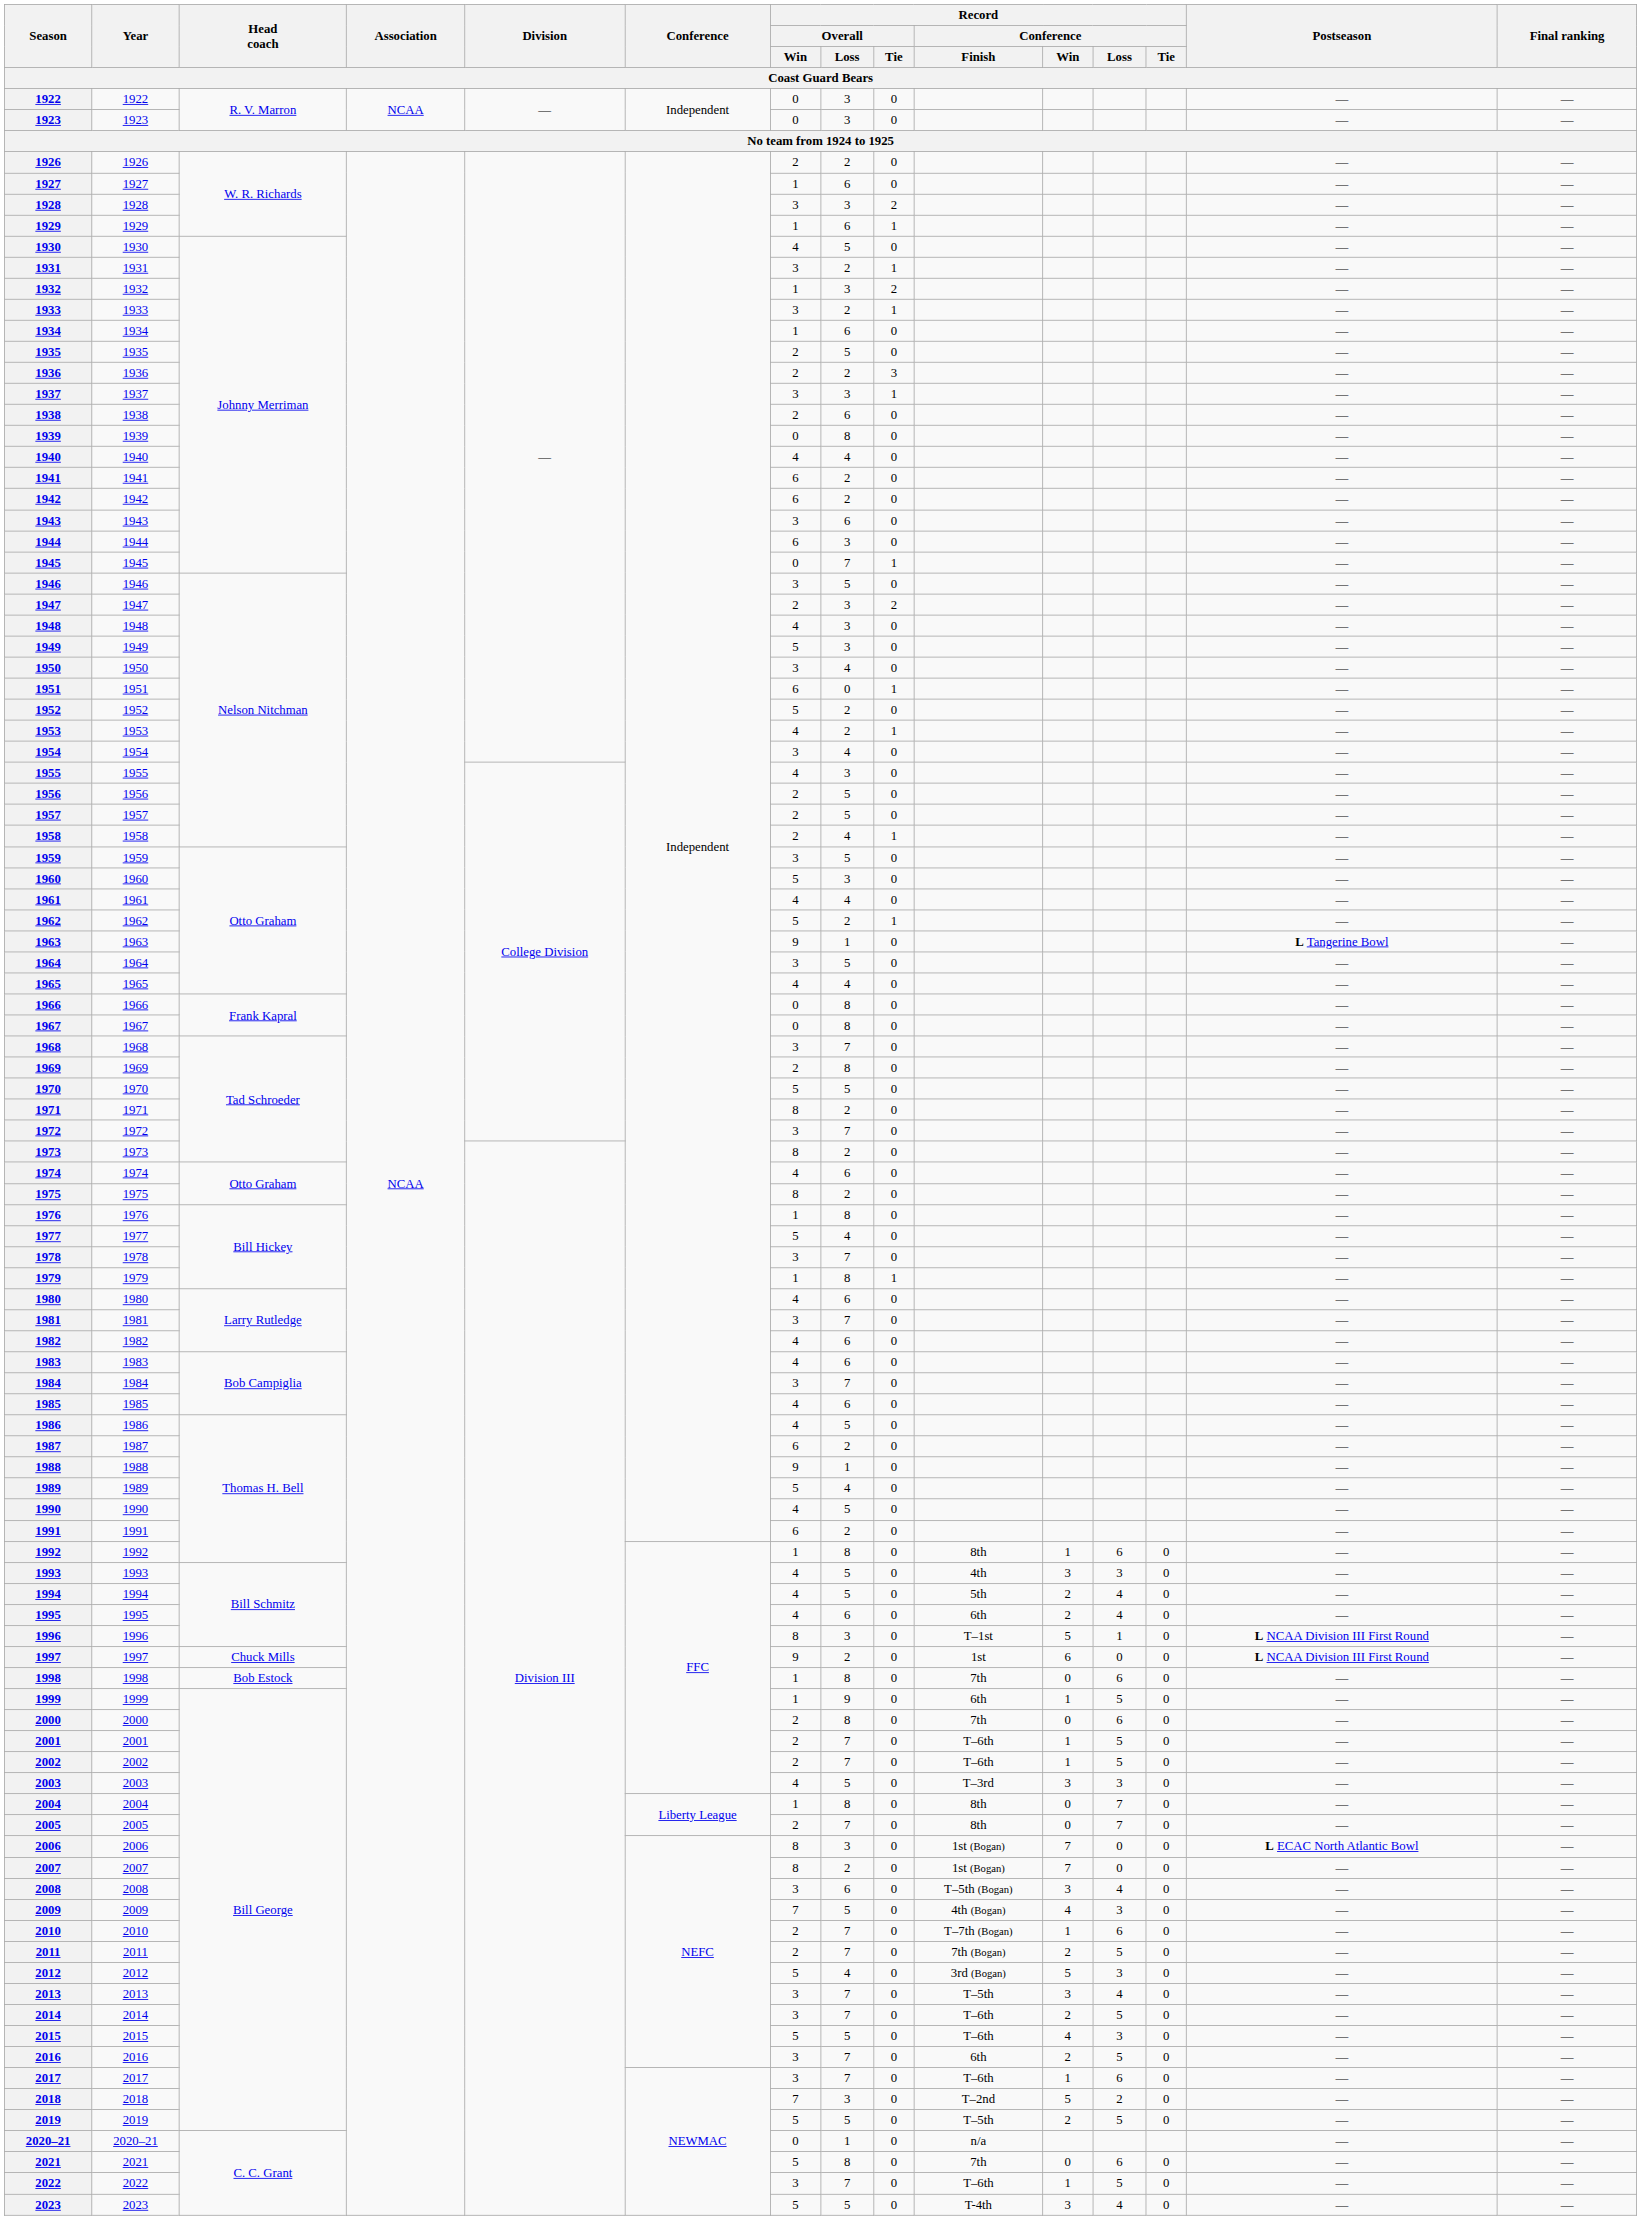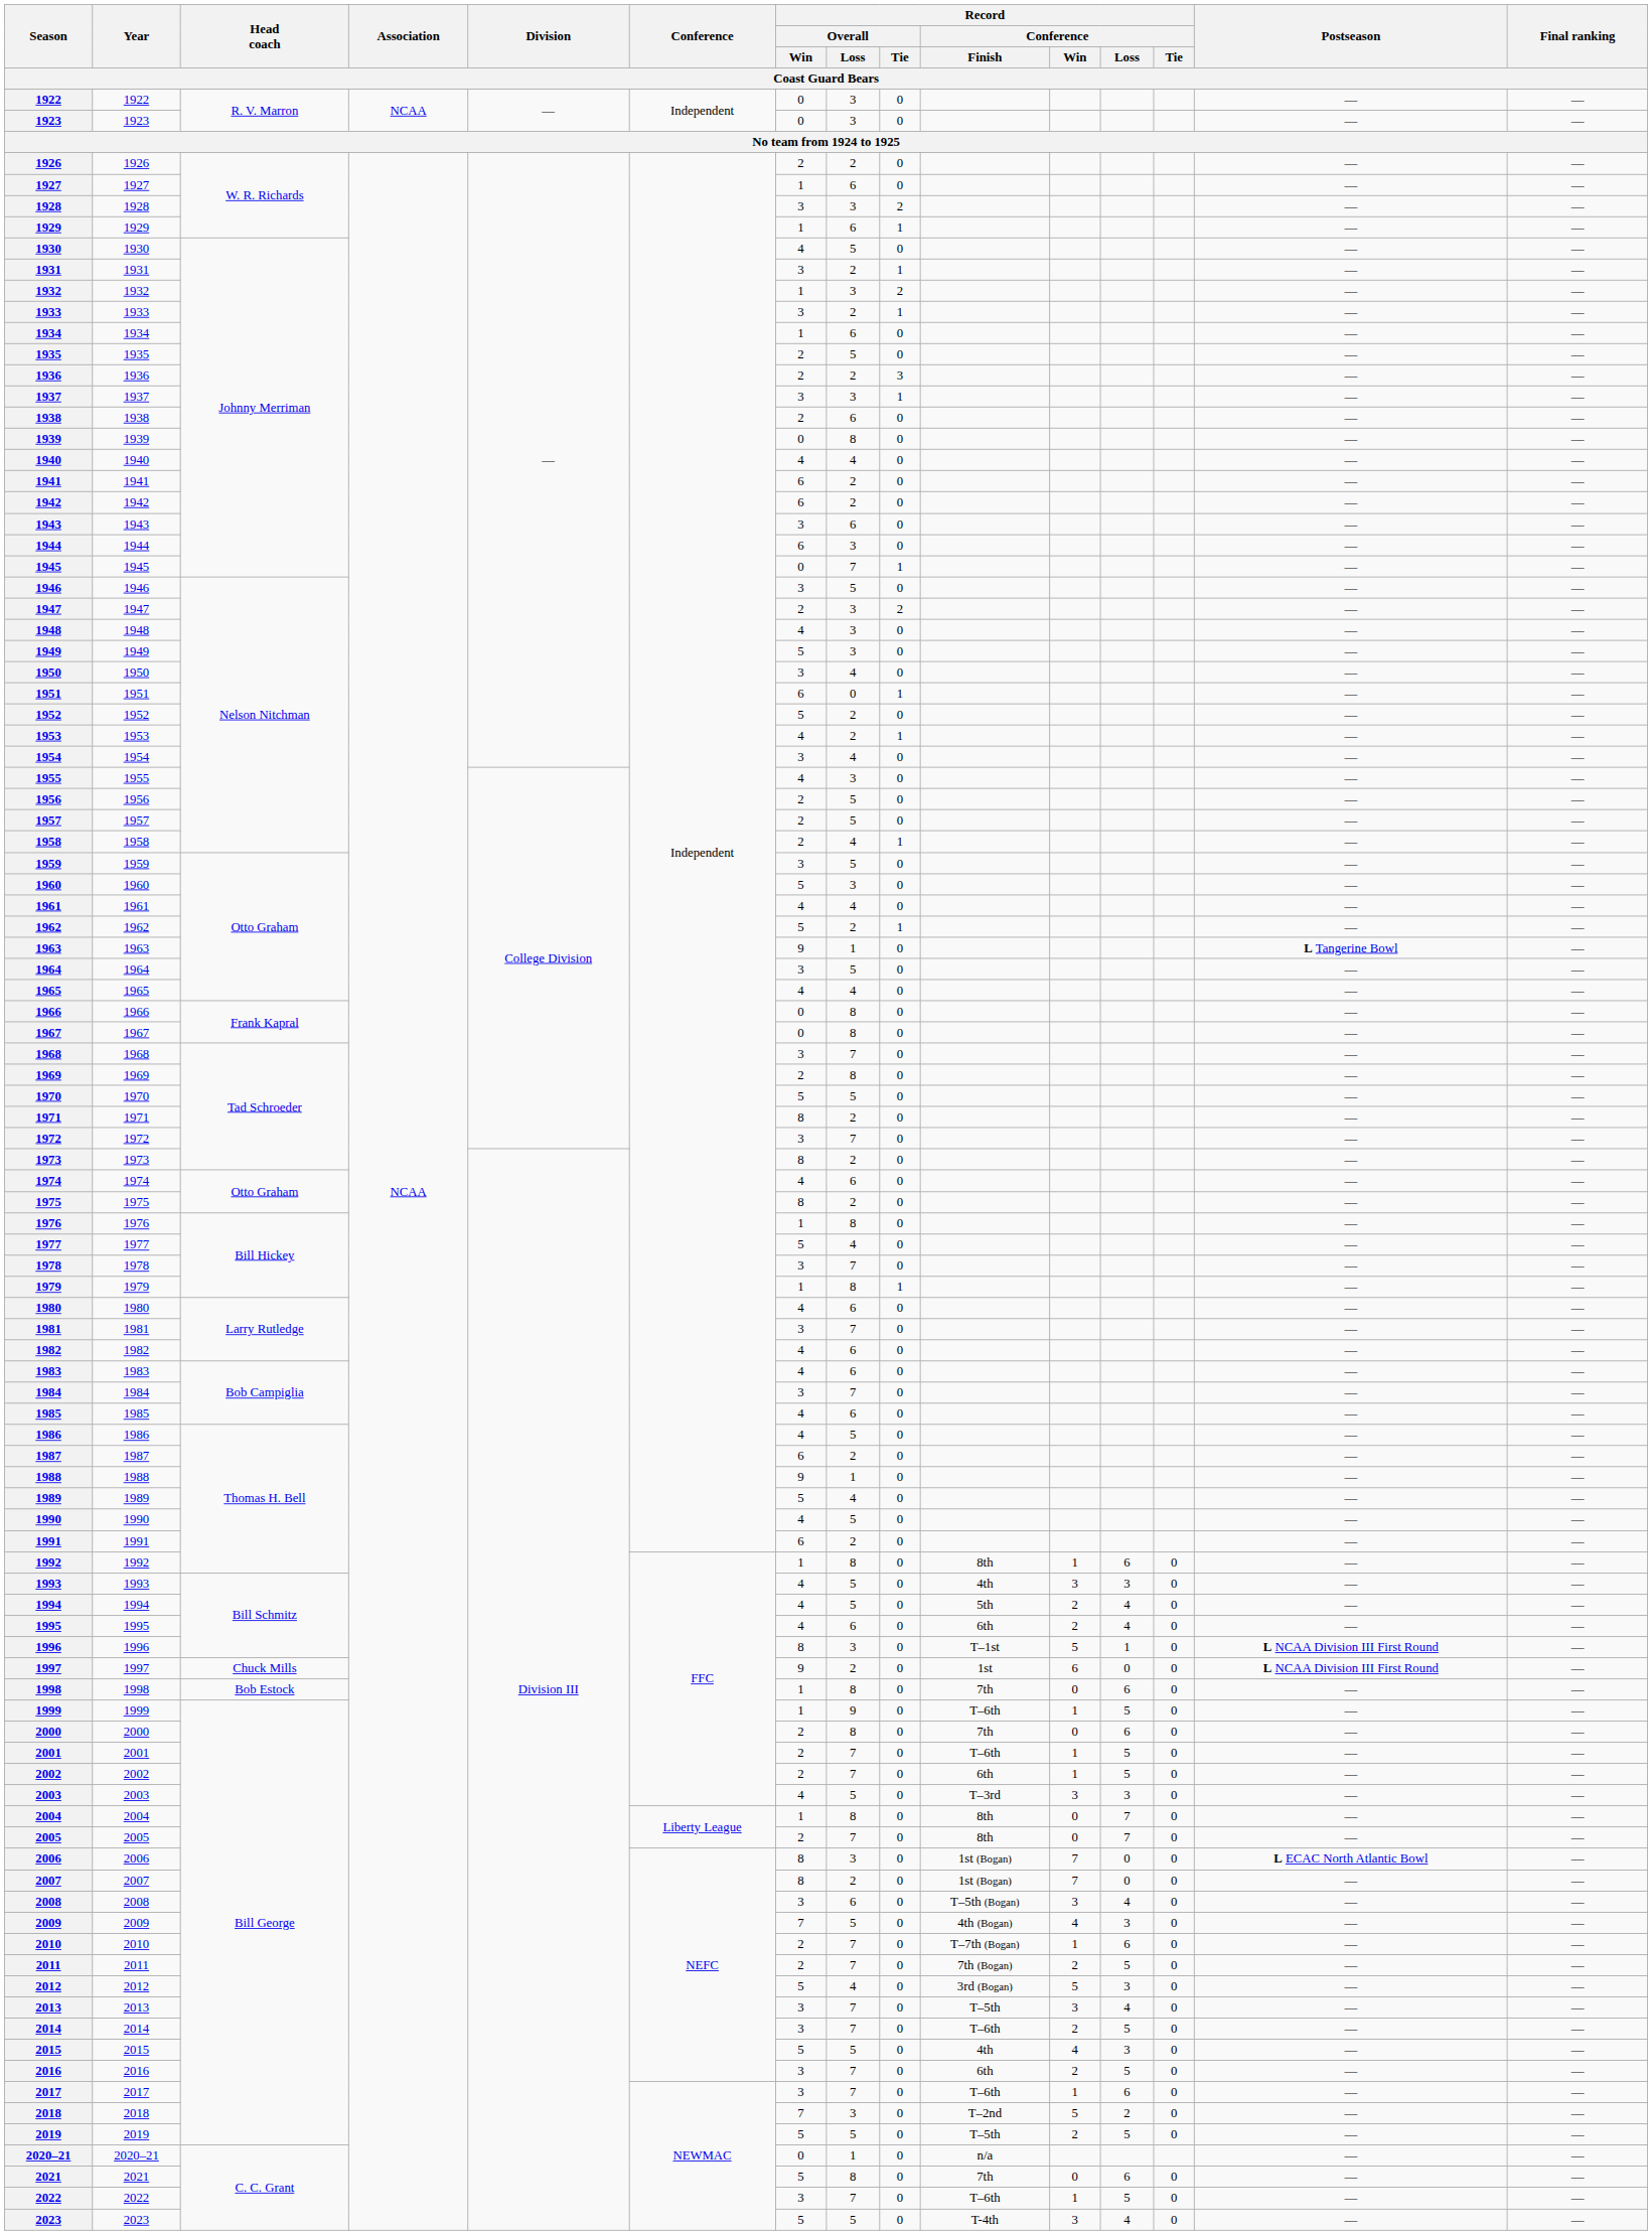row 81 | Record / Conference / Finish: 6th -> T–6th
row 84 | Record / Conference / Finish: T–6th -> 6th
row 97 | Record / Conference / Finish: T–6th -> 4th
